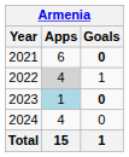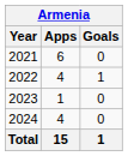2021 | Goals: bold -> normal
2022 | Apps: lightgrey background -> no background
2023 | Apps: lightblue background -> no background
2023 | Goals: bold -> normal
